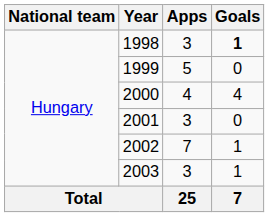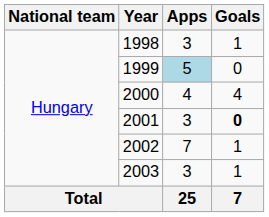1998 | Goals: bold -> normal
1999 | Apps: no background -> lightblue background
2001 | Goals: normal -> bold
